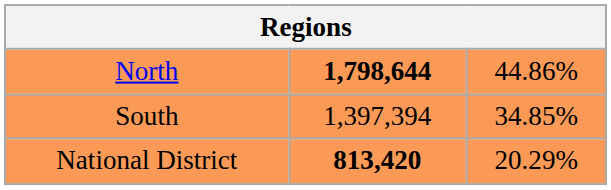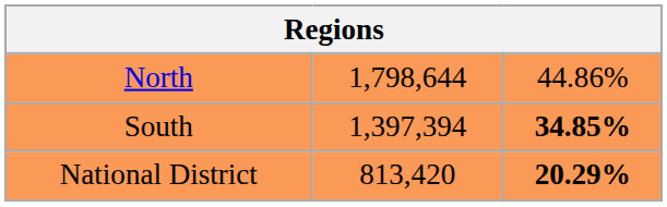North | column 2: bold -> normal
South | column 3: normal -> bold
National District | column 2: bold -> normal
National District | column 3: normal -> bold
